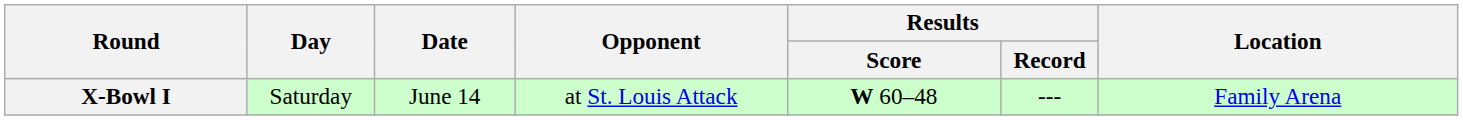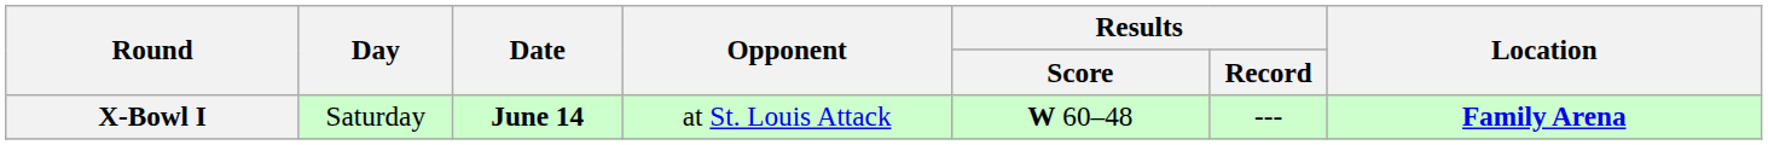X-Bowl I | Date: normal -> bold
X-Bowl I | Location: normal -> bold
